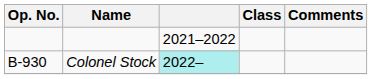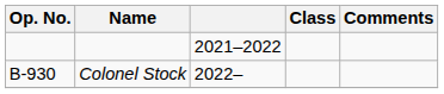Colonel Stock | column 3: paleturquoise background -> no background
